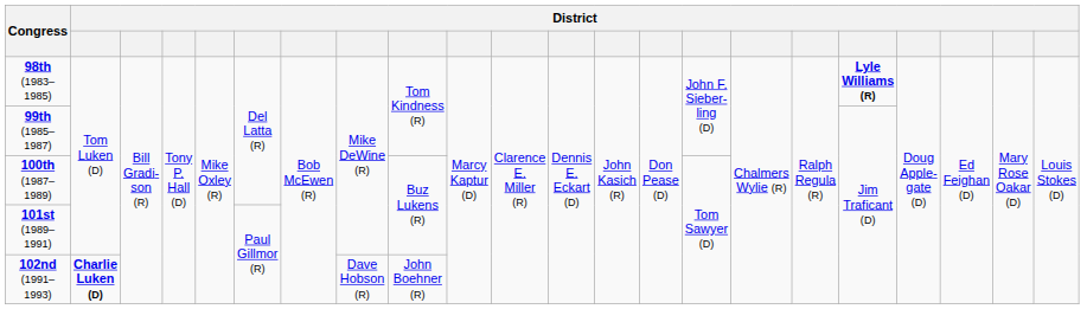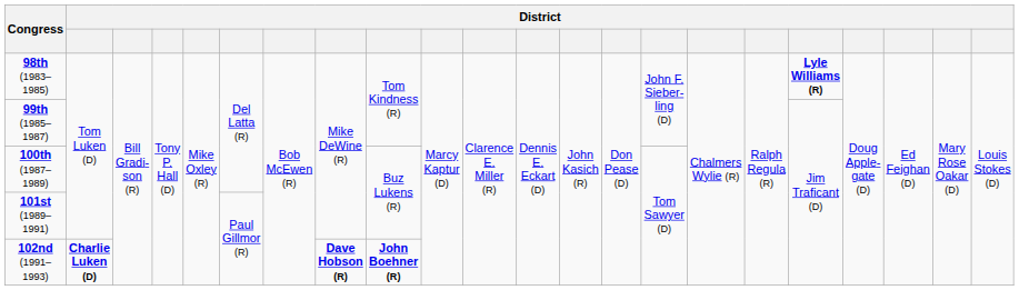102nd (1991–1993) | column 8: normal -> bold
102nd (1991–1993) | column 9: normal -> bold
